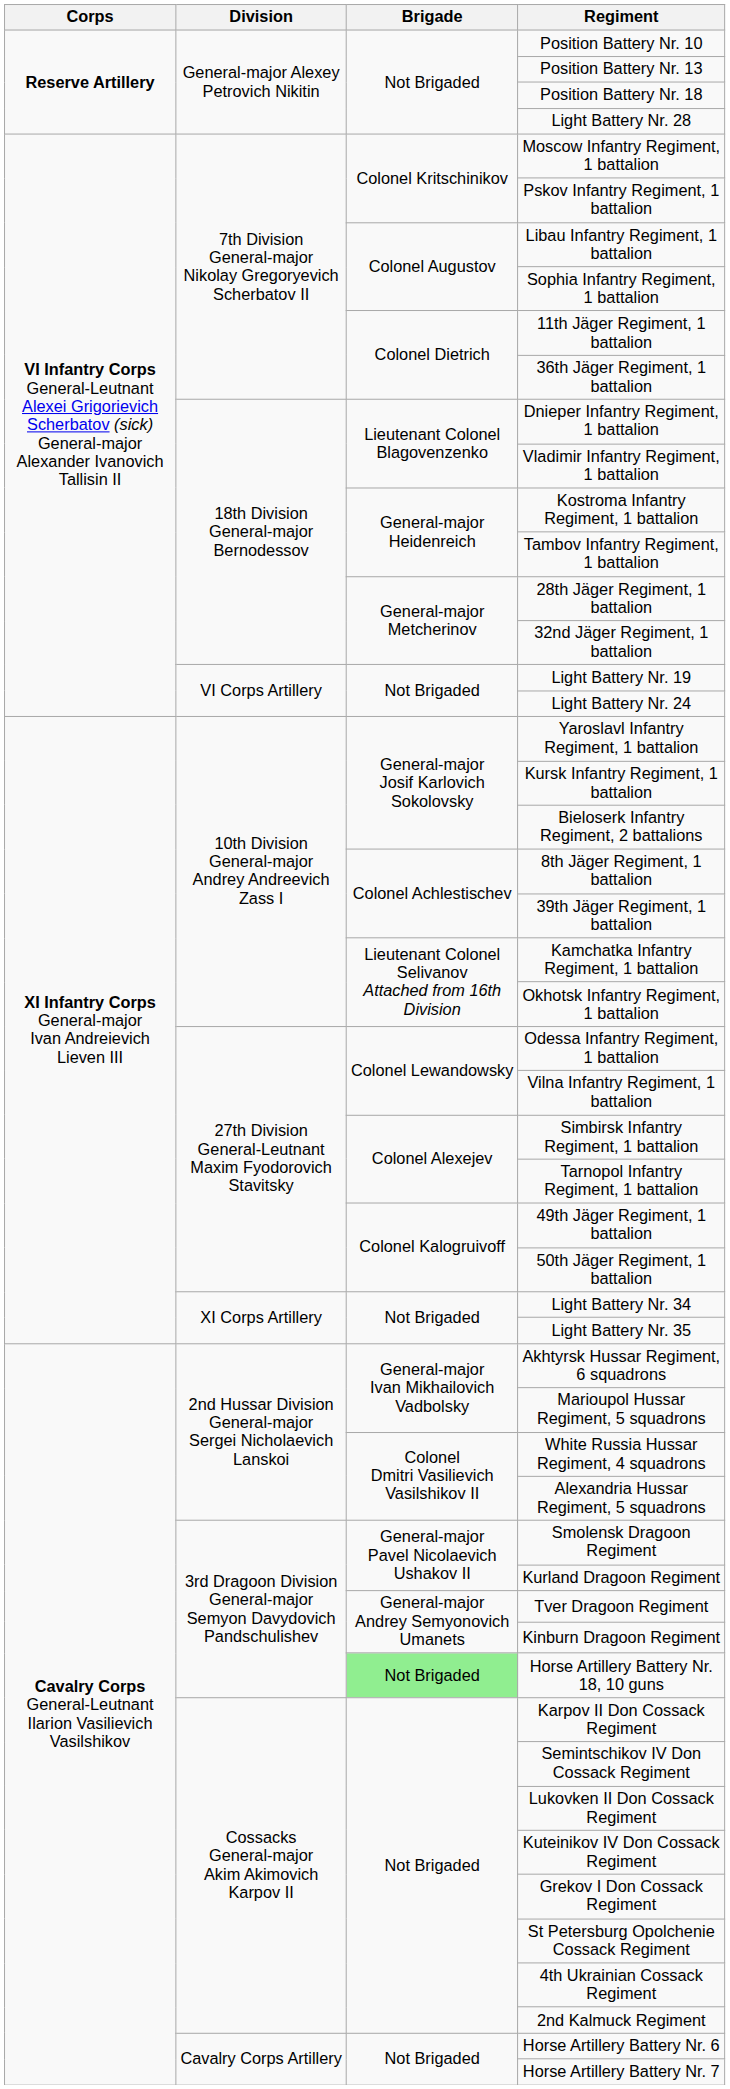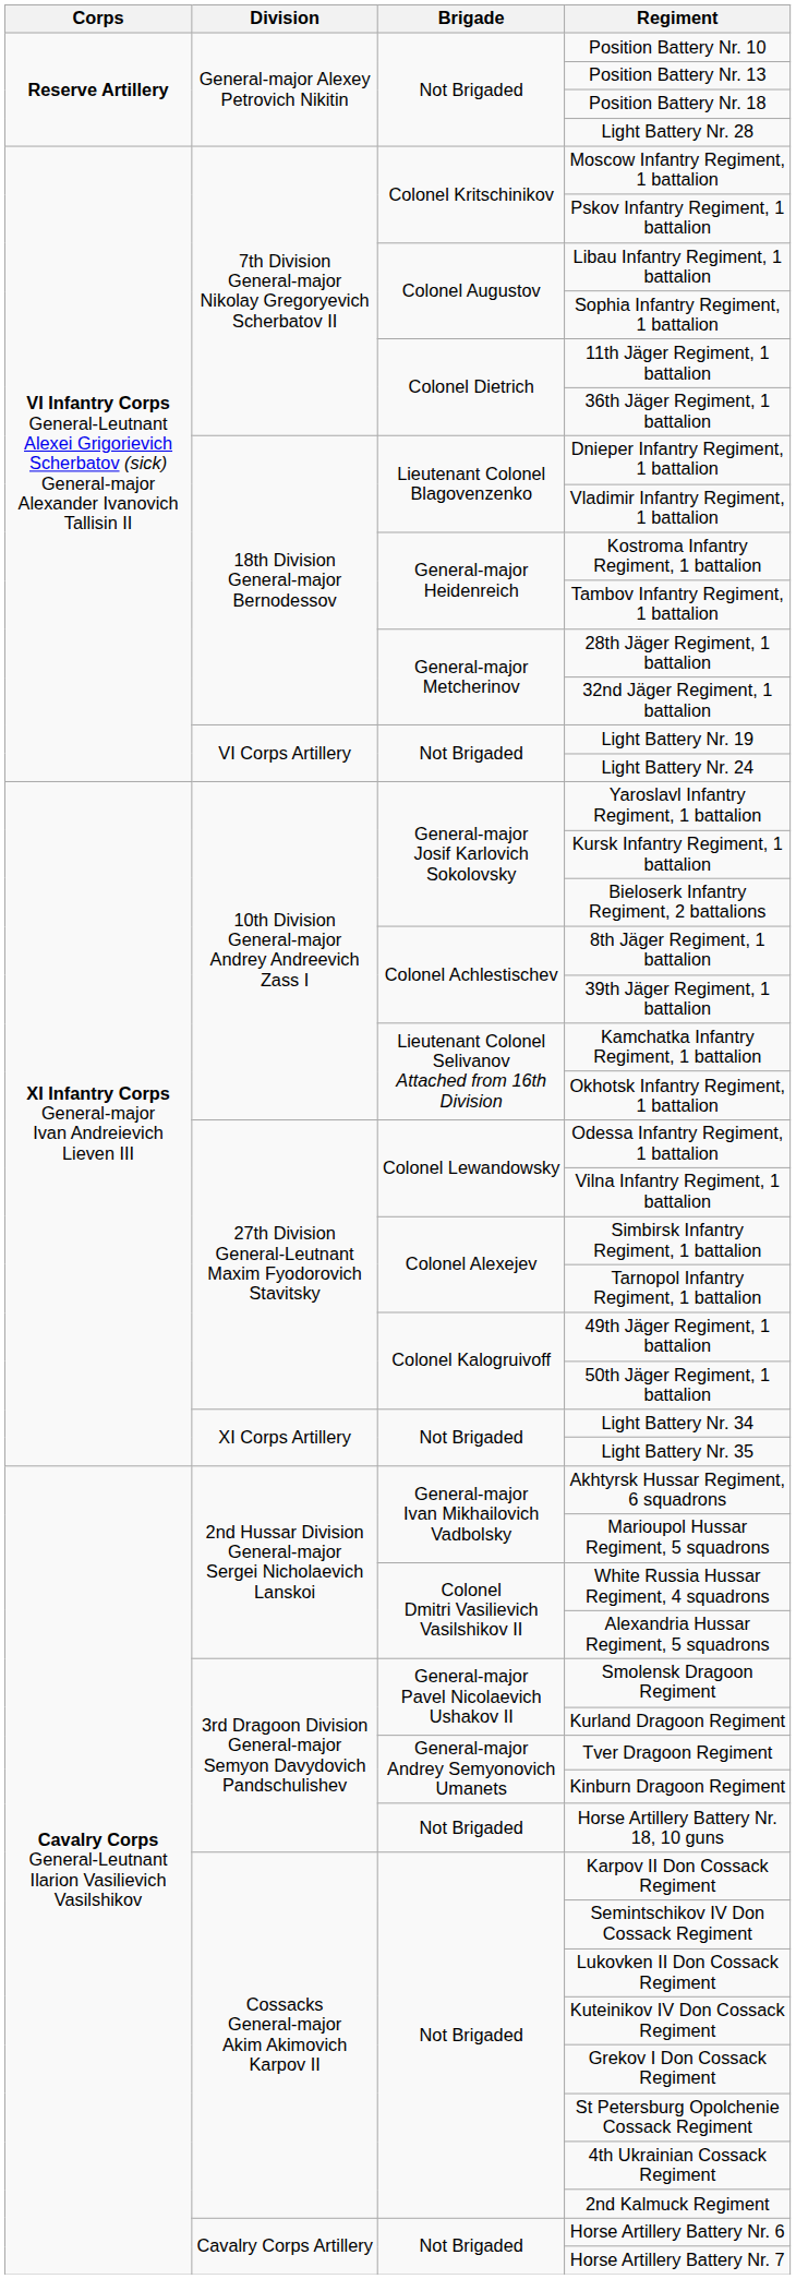Horse Artillery Battery Nr. 18, 10 guns | Brigade: lightgreen background -> no background
